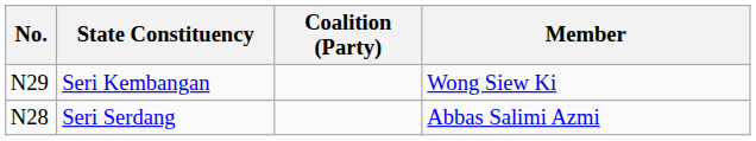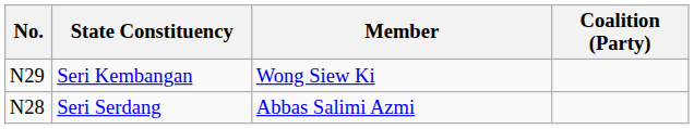columns swapped: Member <-> Coalition (Party)
